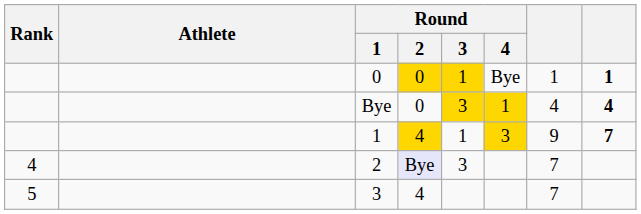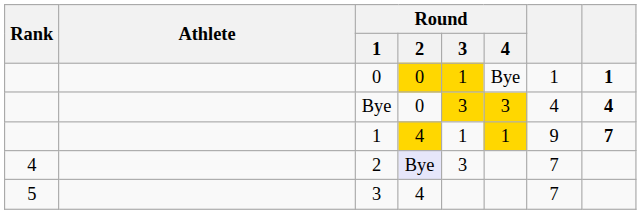row 4 | Round / 4: 1 -> 3
row 5 | Round / 4: 3 -> 1
